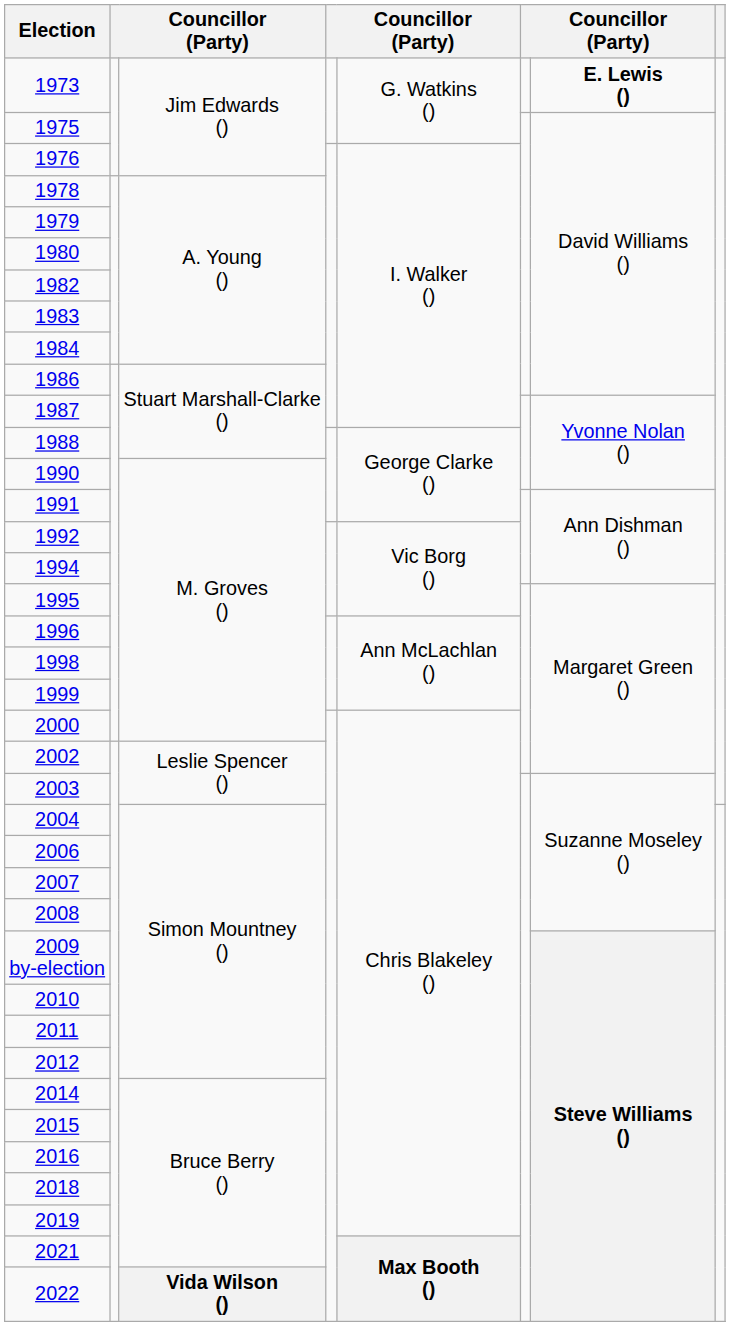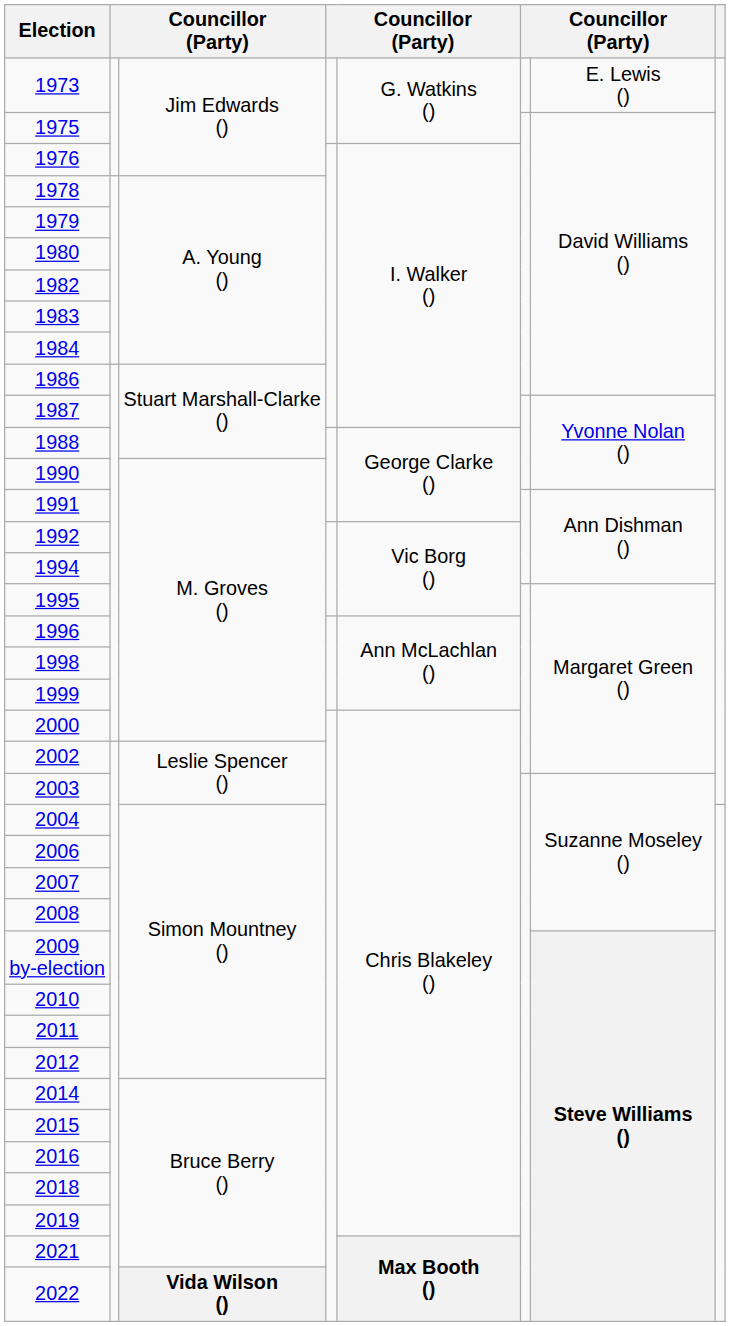1973 | column 7: bold -> normal
